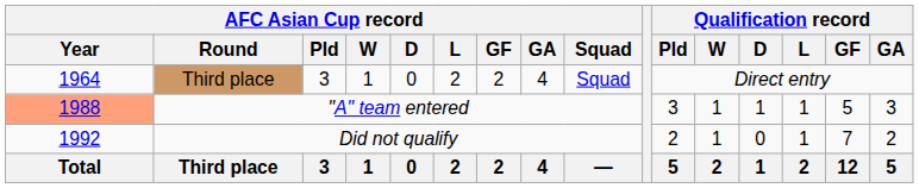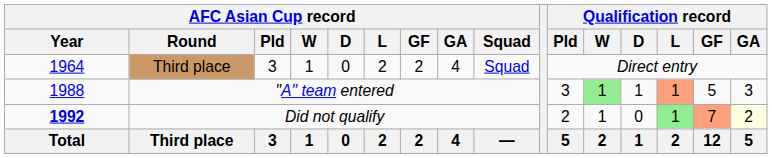"A" team entered | AFC Asian Cup record / Year: lightsalmon background -> no background
"A" team entered | Qualification record / W: no background -> lightgreen background
"A" team entered | Qualification record / L: no background -> lightsalmon background
Did not qualify | AFC Asian Cup record / Year: normal -> bold
Did not qualify | Qualification record / L: no background -> lightgreen background
Did not qualify | Qualification record / GF: no background -> lightsalmon background
Did not qualify | Qualification record / GA: no background -> lightyellow background
